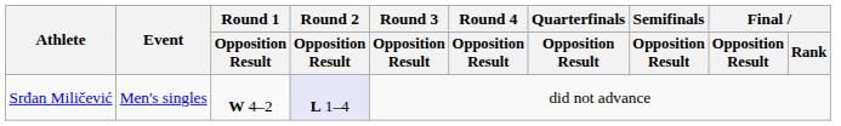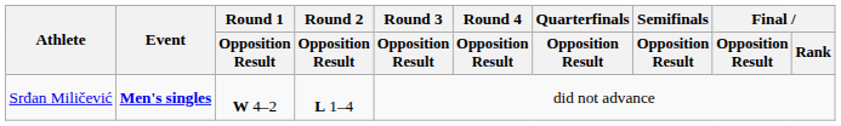Srđan Miličević | Event: normal -> bold
Srđan Miličević | Round 2 / Opposition Result: lavender background -> no background
